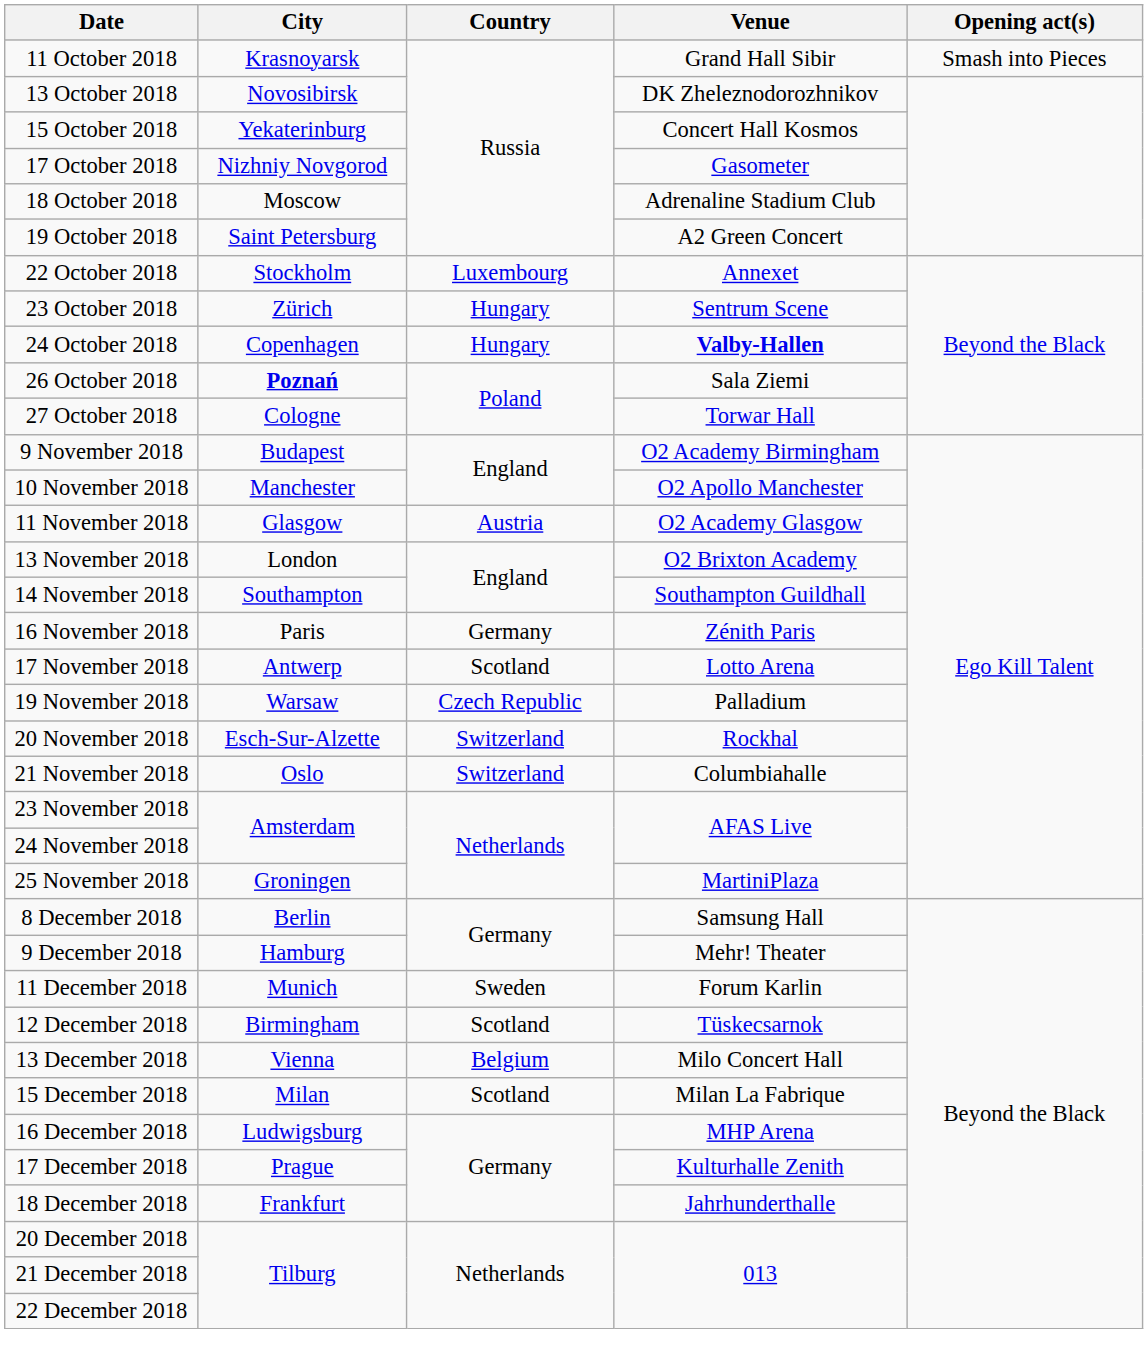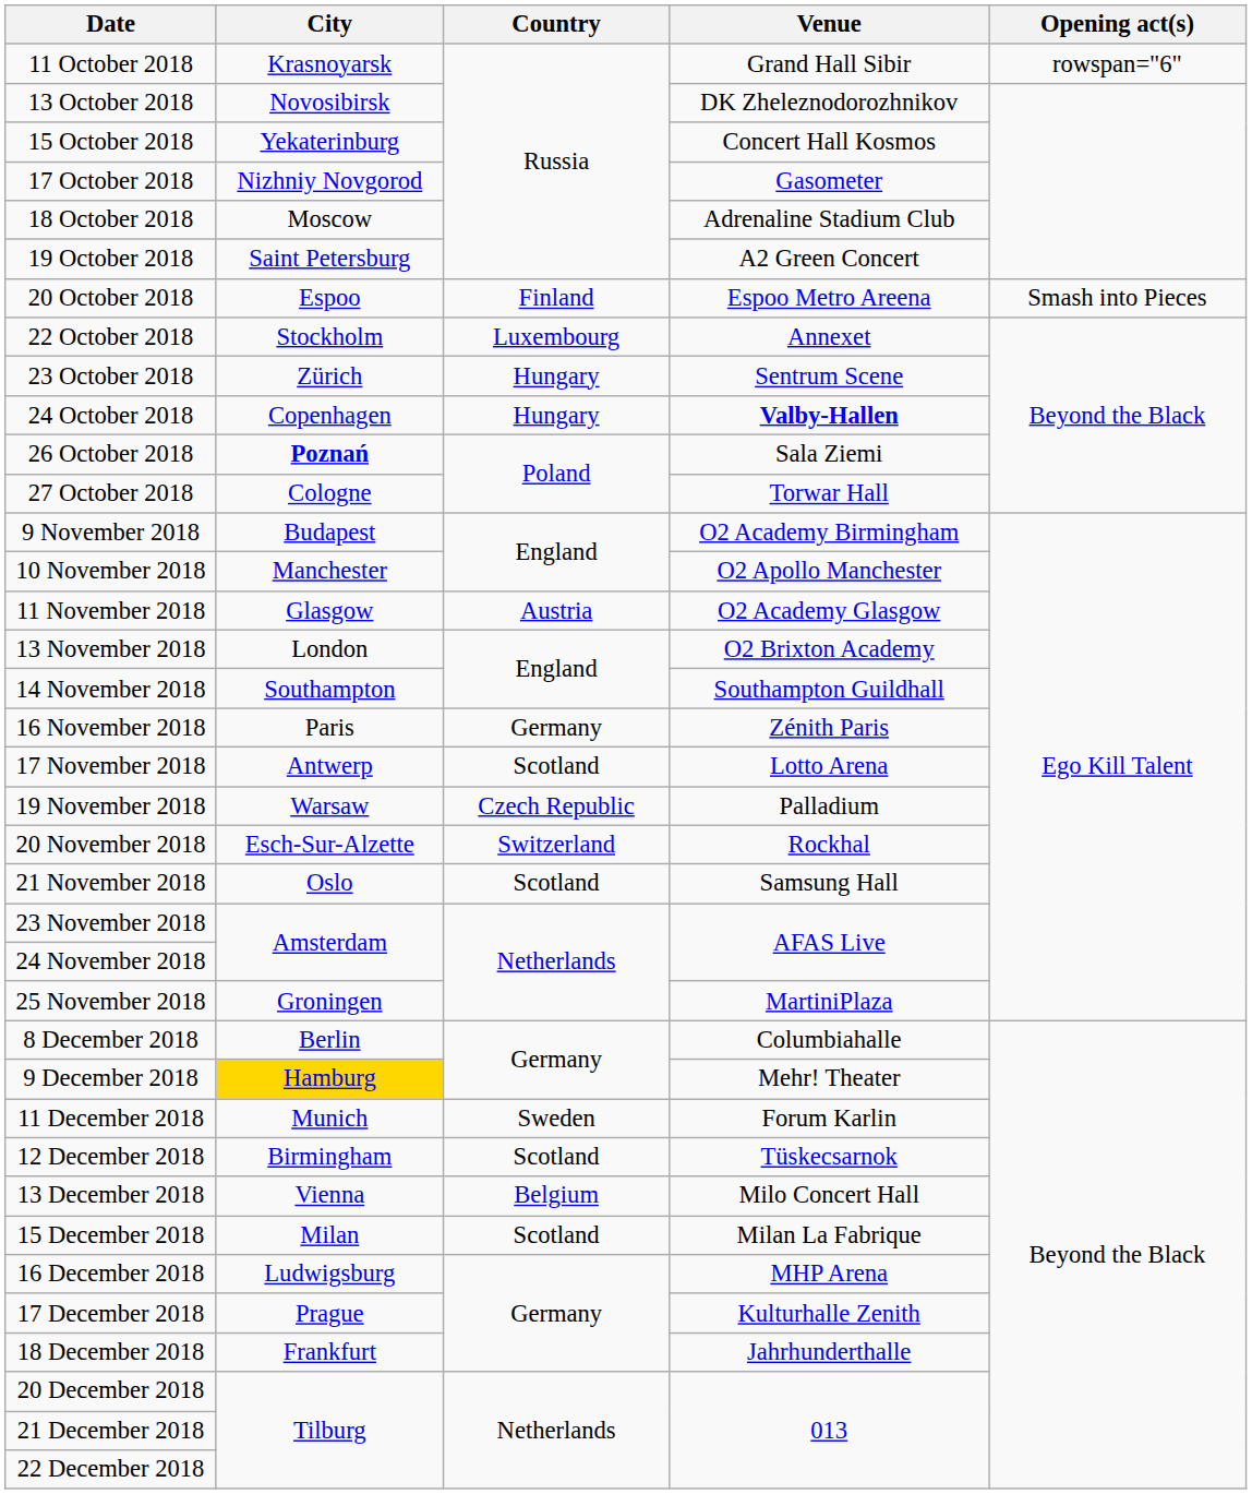11 October 2018 | Opening act(s): Smash into Pieces -> rowspan="6"
+ row: 20 October 2018 | Espoo | Finland | Espoo Metro Areena | Smash into Pieces
21 November 2018 | Country: Switzerland -> Scotland
21 November 2018 | Venue: Columbiahalle -> Samsung Hall
8 December 2018 | Venue: Samsung Hall -> Columbiahalle
9 December 2018 | City: no background -> gold background
